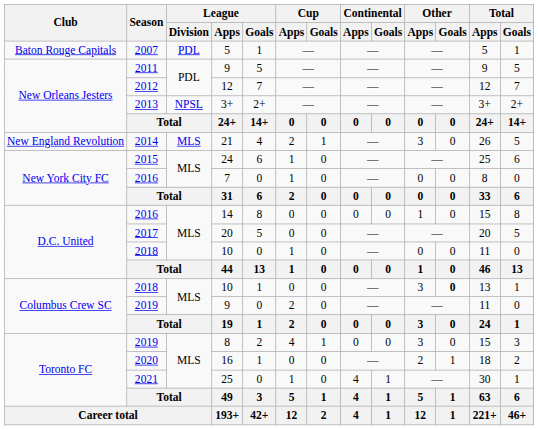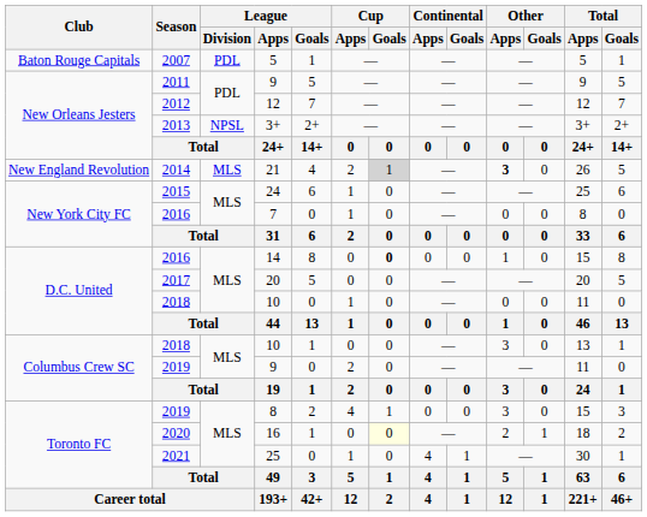21 | Cup / Goals: no background -> lightgrey background
21 | Other / Apps: normal -> bold
14 | Cup / Goals: normal -> bold
Columbus Crew SC / 10 | Other / Goals: bold -> normal
16 | Cup / Goals: no background -> lightyellow background
